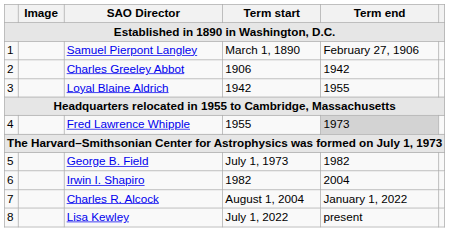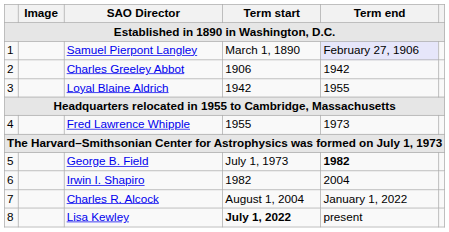Samuel Pierpont Langley | Term end: no background -> lavender background
Fred Lawrence Whipple | Term end: lightgrey background -> no background
George B. Field | Term end: normal -> bold
Lisa Kewley | Term start: normal -> bold
